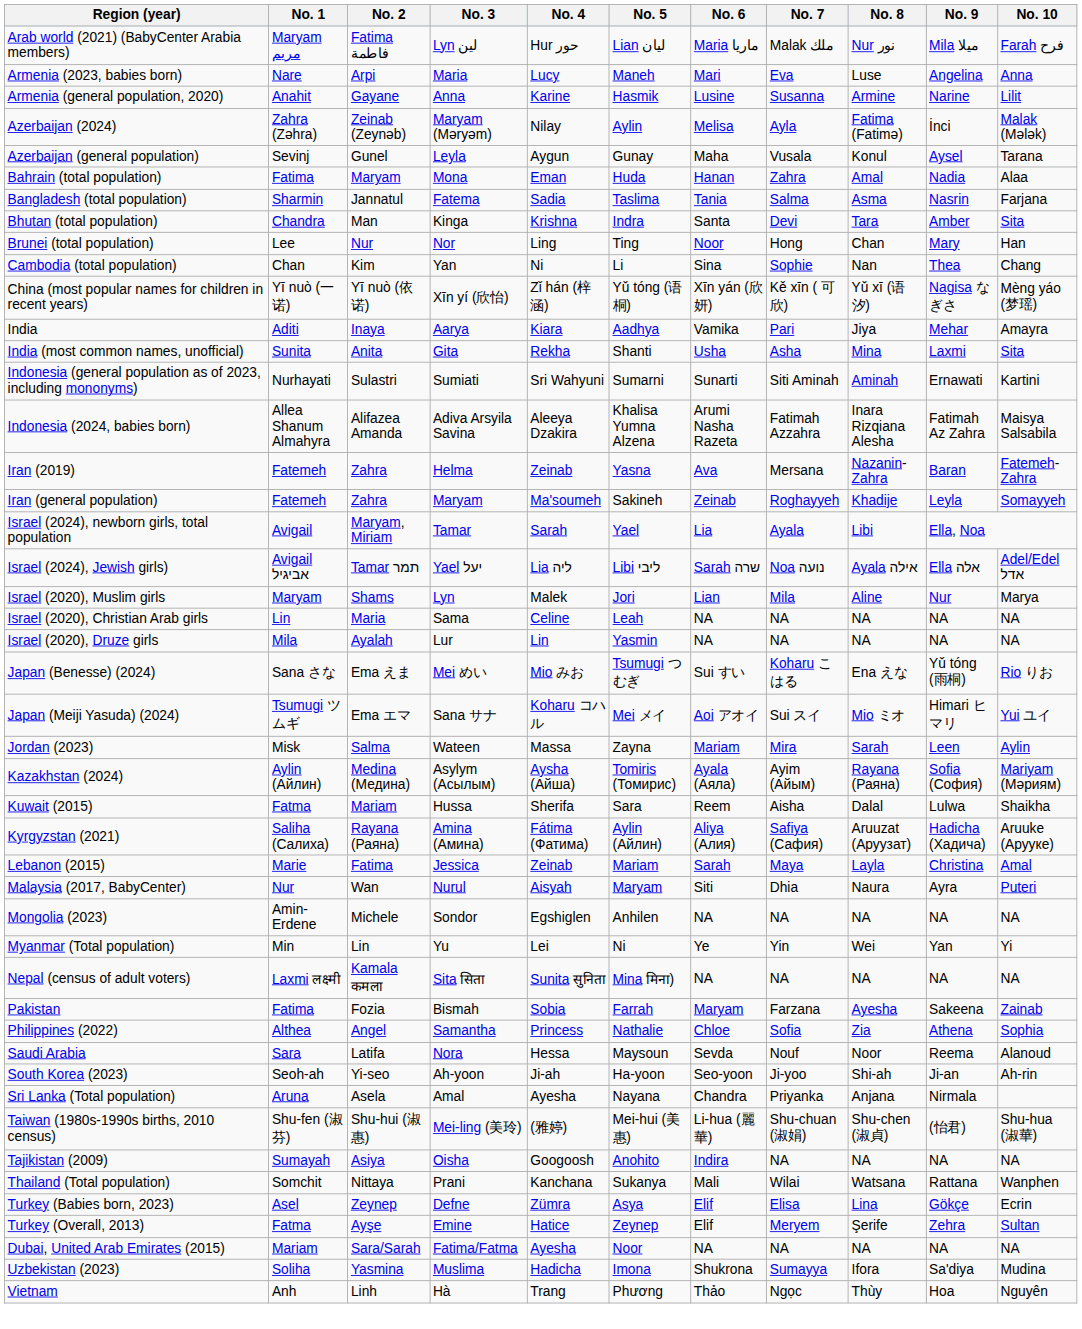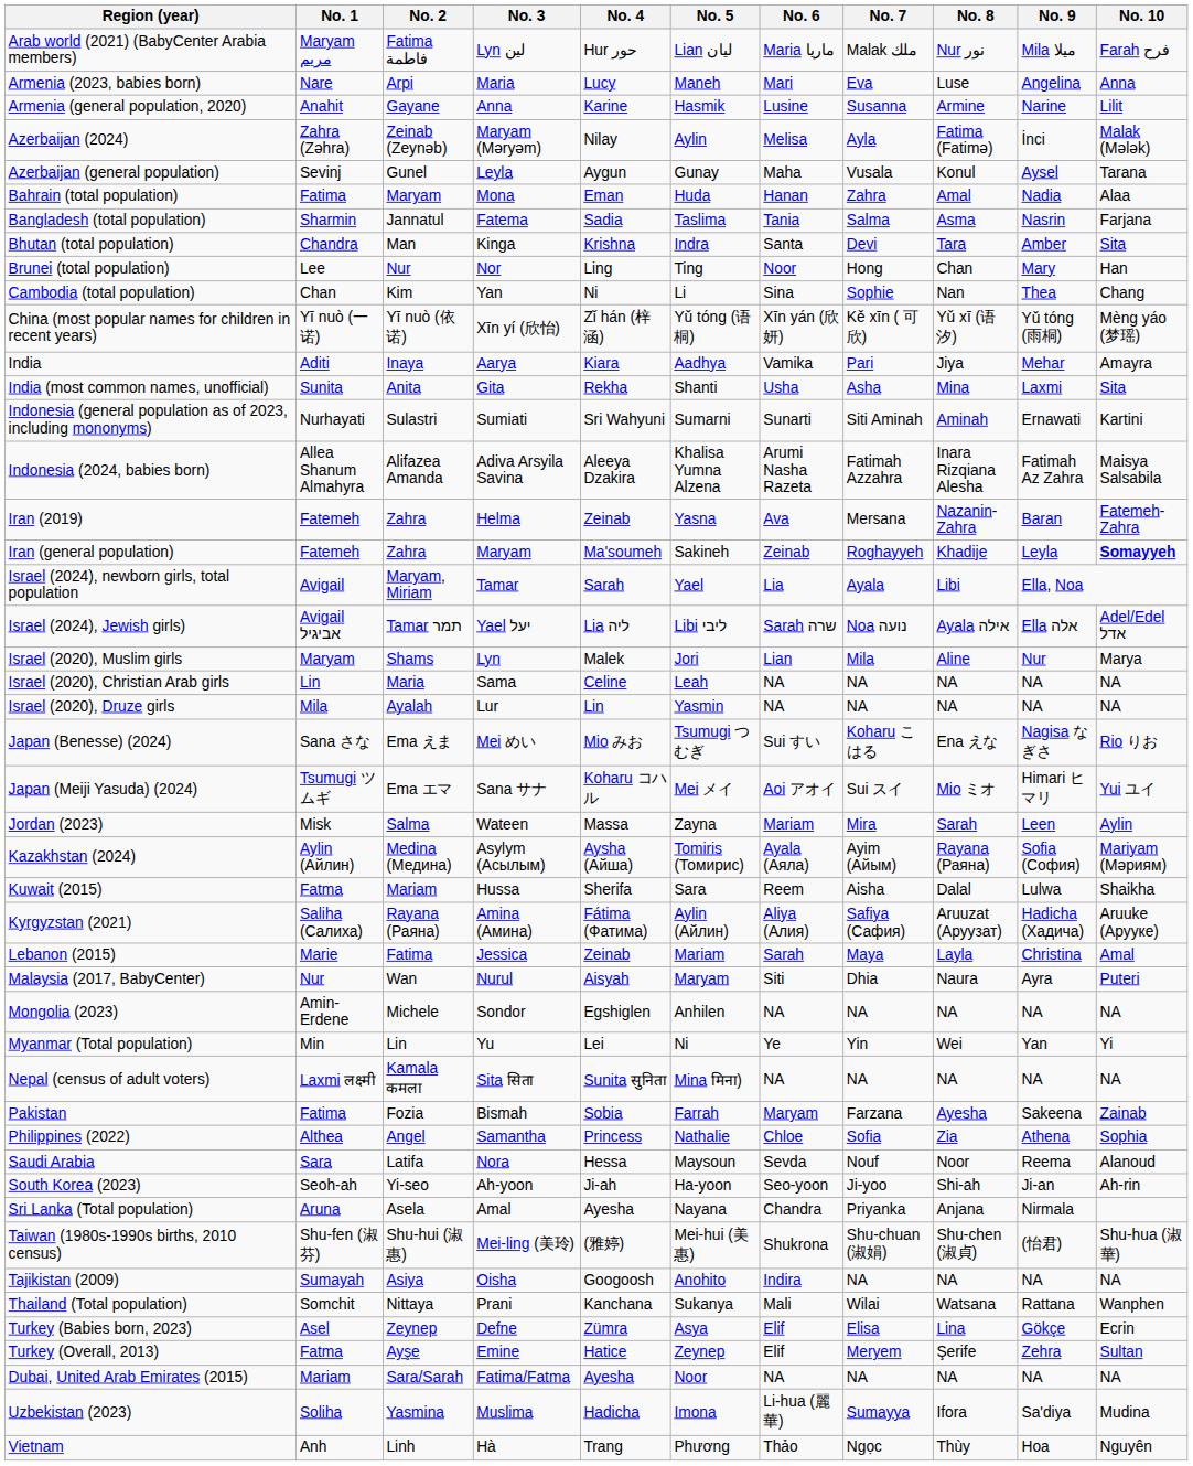China (most popular names for children in recent years) | No. 9: Nagisa なぎさ -> Yǔ tóng (雨桐)
Iran (general population) | No. 10: normal -> bold
Japan (Benesse) (2024) | No. 9: Yǔ tóng (雨桐) -> Nagisa なぎさ
Taiwan (1980s-1990s births, 2010 census) | No. 6: Li-hua (麗華) -> Shukrona
Uzbekistan (2023) | No. 6: Shukrona -> Li-hua (麗華)
